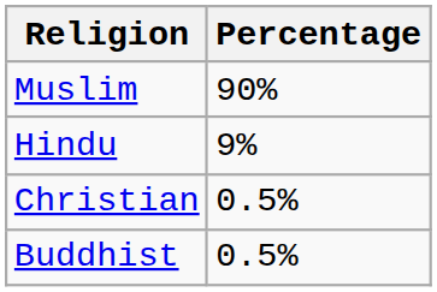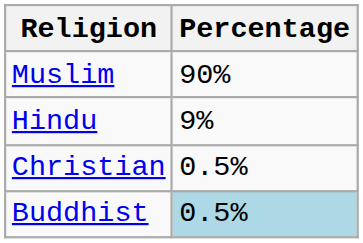Buddhist | Percentage: no background -> lightblue background
